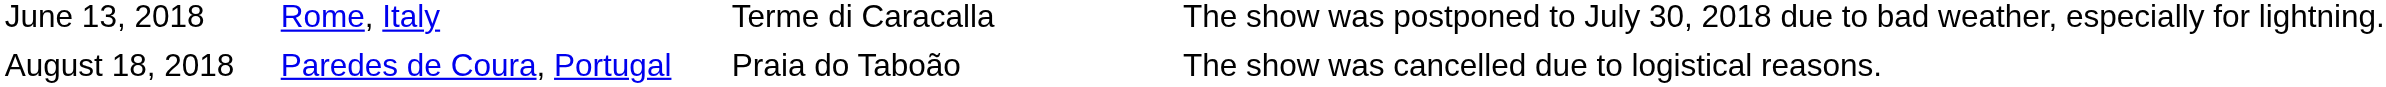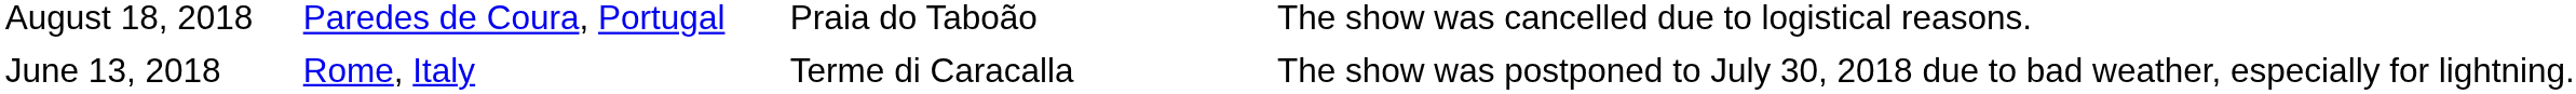rows swapped: June 13, 2018 <-> August 18, 2018
